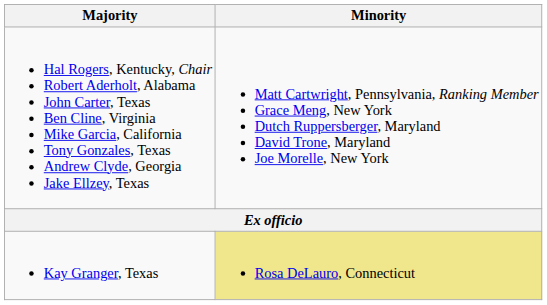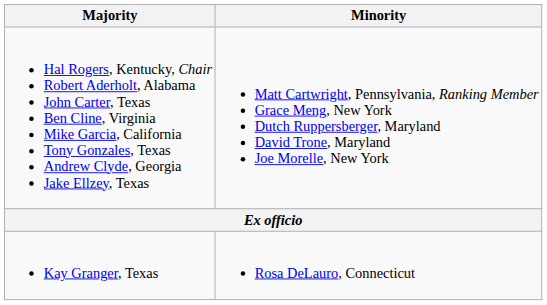Kay Granger, Texas | Minority: khaki background -> no background
